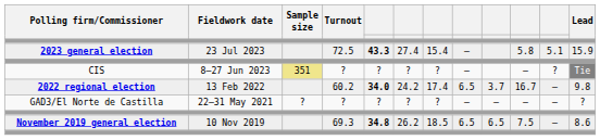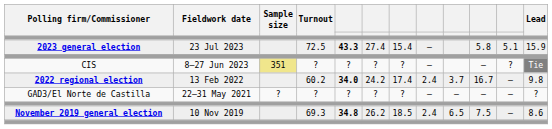2022 regional election | column 8: 6.5 -> 2.4
November 2019 general election | column 8: 6.5 -> 2.4
